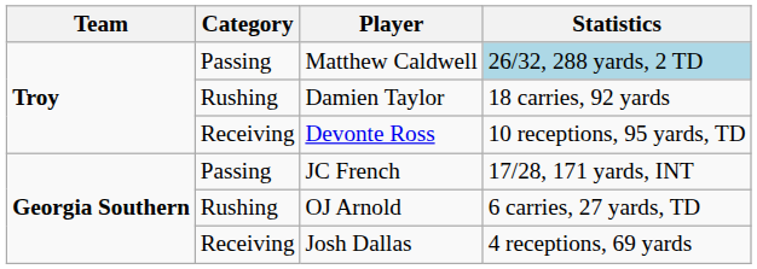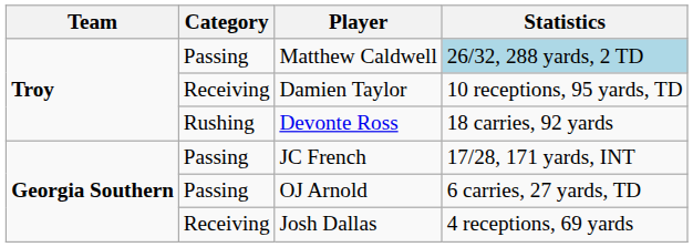Damien Taylor | Category: Rushing -> Receiving
Damien Taylor | Statistics: 18 carries, 92 yards -> 10 receptions, 95 yards, TD
Devonte Ross | Category: Receiving -> Rushing
Devonte Ross | Statistics: 10 receptions, 95 yards, TD -> 18 carries, 92 yards
OJ Arnold | Category: Rushing -> Passing
